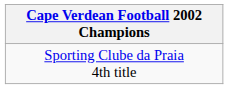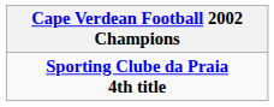row 2 | column 1: normal -> bold
